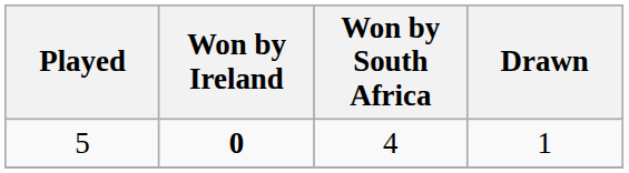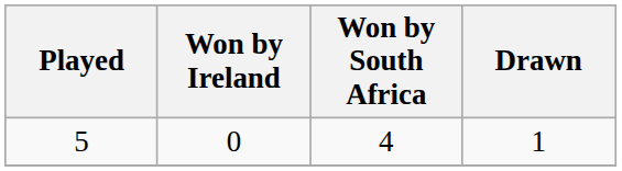5 | Won by Ireland: bold -> normal
